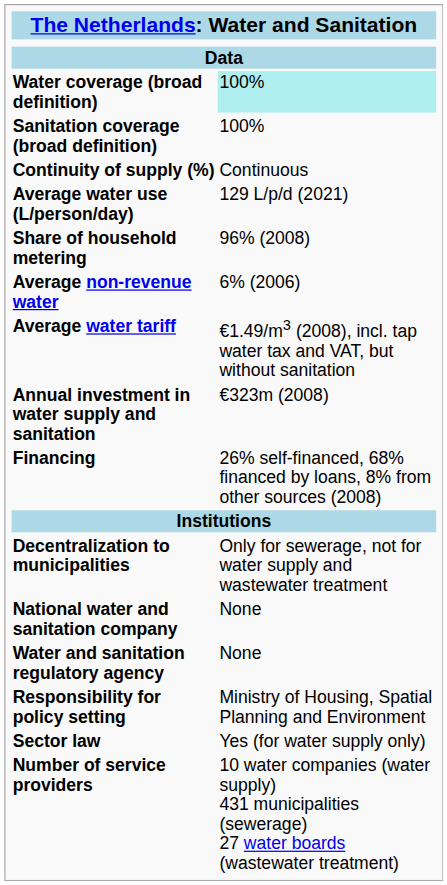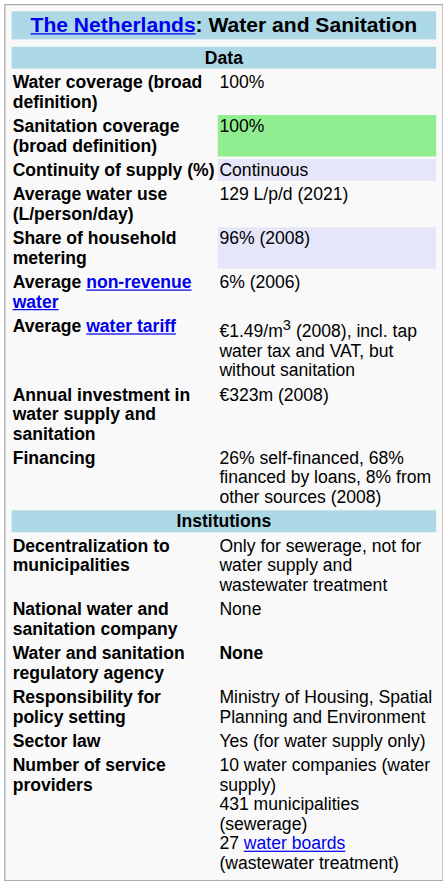Water coverage (broad definition) | column 2: paleturquoise background -> no background
Sanitation coverage (broad definition) | column 2: no background -> lightgreen background
Continuity of supply (%) | column 2: no background -> lavender background
Share of household metering | column 2: no background -> lavender background
Water and sanitation regulatory agency | column 2: normal -> bold
